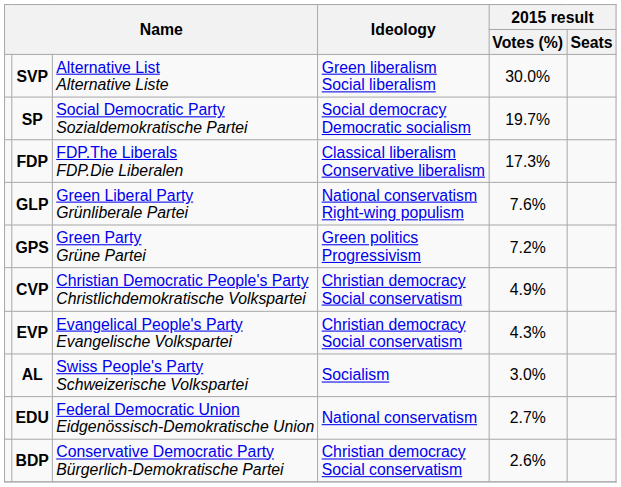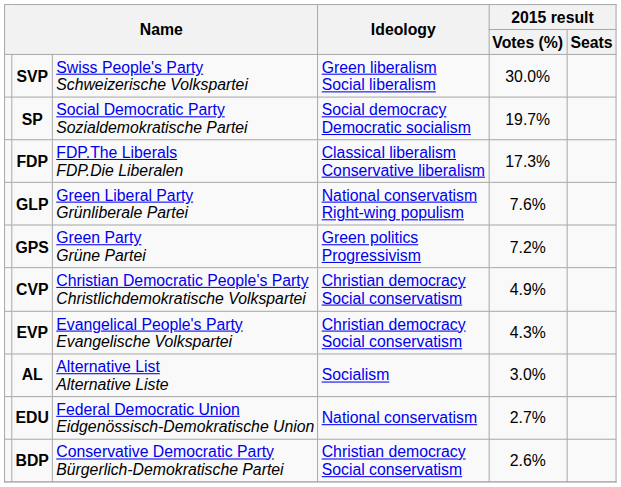SVP | column 3: Alternative List Alternative Liste -> Swiss People's Party Schweizerische Volkspartei
AL | column 3: Swiss People's Party Schweizerische Volkspartei -> Alternative List Alternative Liste
